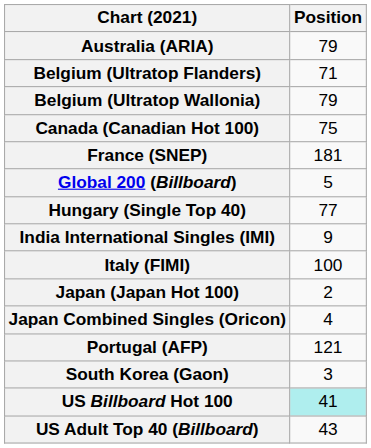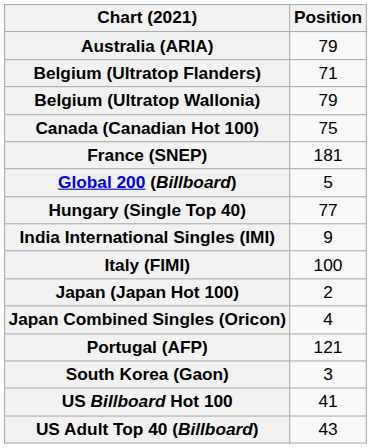US Billboard Hot 100 | Position: paleturquoise background -> no background
